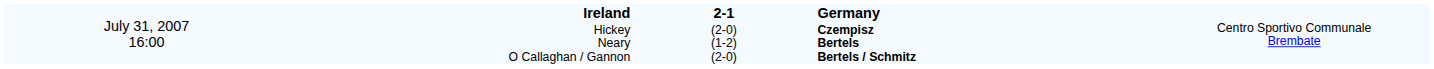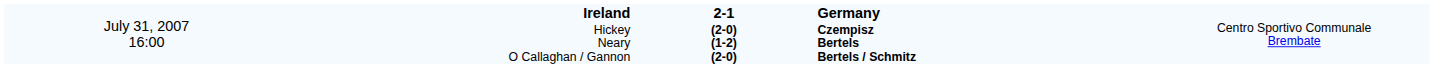Hickey Neary O Callaghan / Gannon | column 3: normal -> bold
